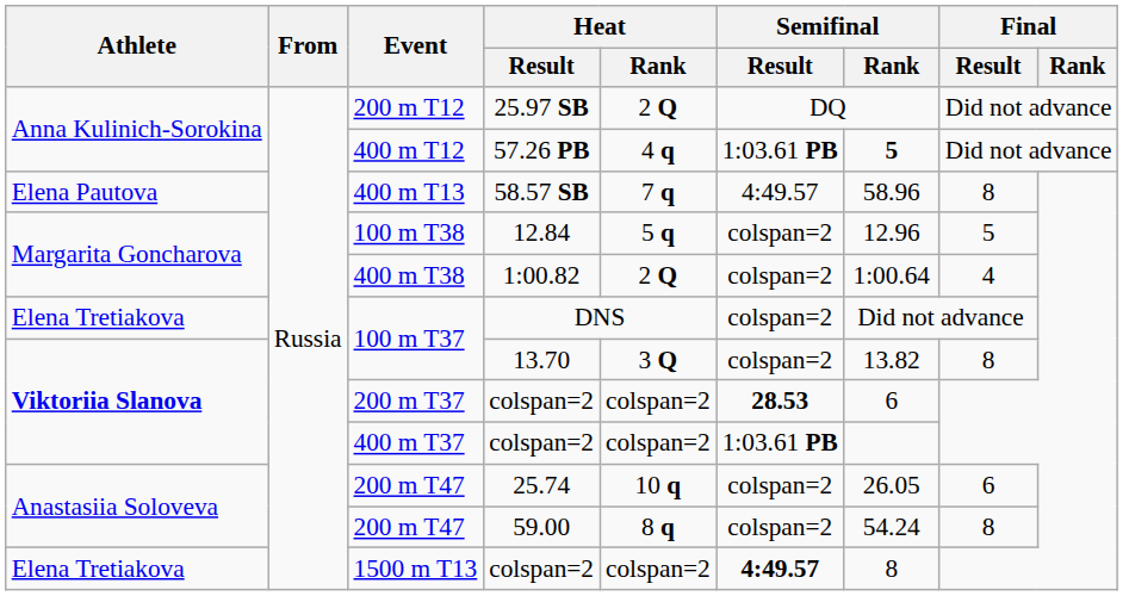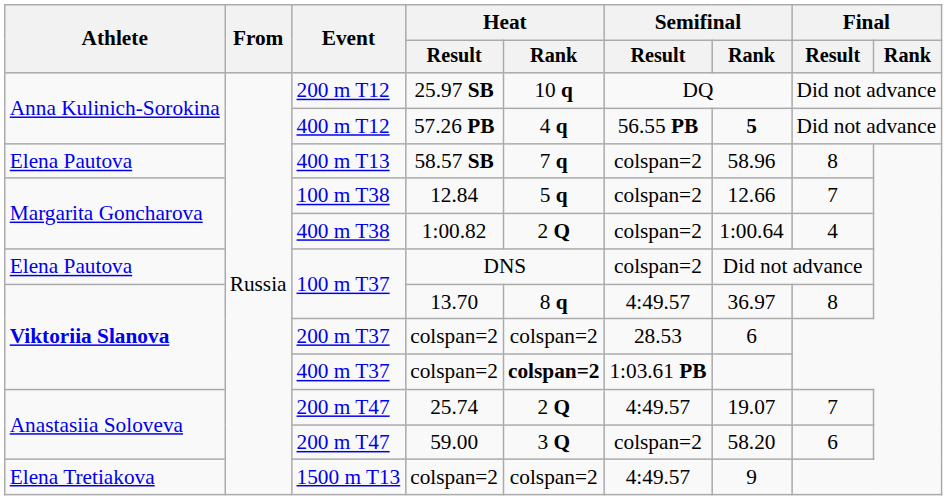200 m T12 | Heat / Rank: 2 Q -> 10 q
400 m T12 | Semifinal / Result: 1:03.61 PB -> 56.55 PB
400 m T13 | Semifinal / Result: 4:49.57 -> colspan=2
100 m T38 | Semifinal / Rank: 12.96 -> 12.66
100 m T38 | Final / Result: 5 -> 7
100 m T37 / DNS | Athlete: Elena Tretiakova -> Elena Pautova
100 m T37 / 13.70 | Heat / Rank: 3 Q -> 8 q
100 m T37 / 13.70 | Semifinal / Result: colspan=2 -> 4:49.57
100 m T37 / 13.70 | Semifinal / Rank: 13.82 -> 36.97
200 m T37 | Semifinal / Result: bold -> normal
400 m T37 | Heat / Rank: normal -> bold
200 m T47 / 25.74 | Heat / Rank: 10 q -> 2 Q
200 m T47 / 25.74 | Semifinal / Result: colspan=2 -> 4:49.57
200 m T47 / 25.74 | Semifinal / Rank: 26.05 -> 19.07
200 m T47 / 25.74 | Final / Result: 6 -> 7
200 m T47 / 59.00 | Heat / Rank: 8 q -> 3 Q
200 m T47 / 59.00 | Semifinal / Rank: 54.24 -> 58.20
200 m T47 / 59.00 | Final / Result: 8 -> 6
1500 m T13 | Semifinal / Result: bold -> normal
1500 m T13 | Semifinal / Rank: 8 -> 9
